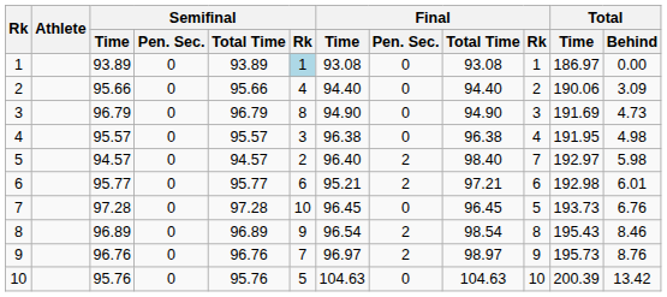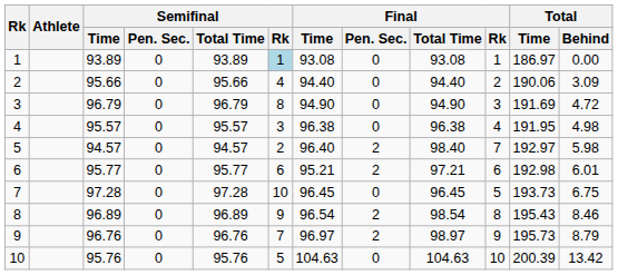row 5 | Total / Behind: 4.73 -> 4.72
row 9 | Total / Behind: 6.76 -> 6.75
row 11 | Total / Behind: 8.76 -> 8.79
